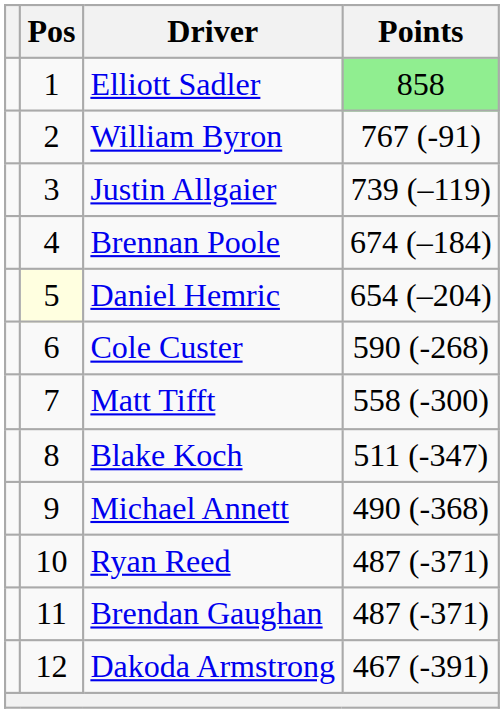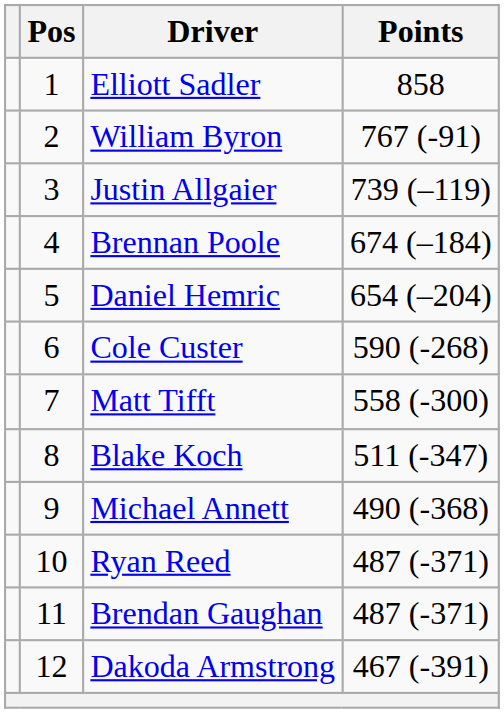Elliott Sadler | Points: lightgreen background -> no background
Daniel Hemric | Pos: lightyellow background -> no background
